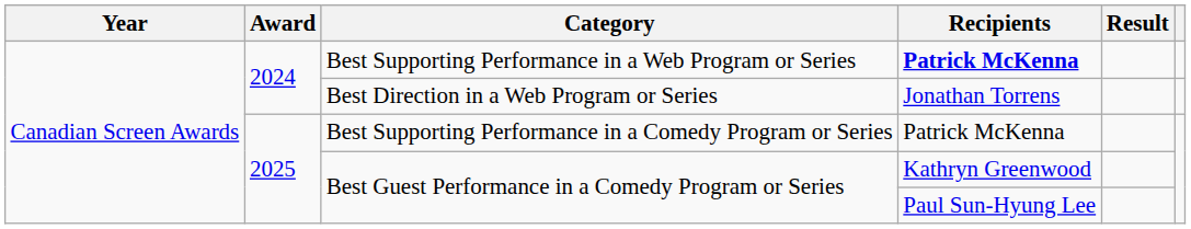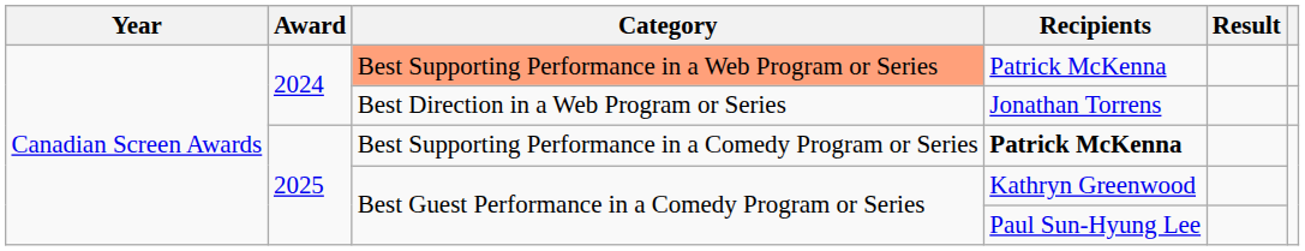Best Supporting Performance in a Web Program or Series | Category: no background -> lightsalmon background
Best Supporting Performance in a Web Program or Series | Recipients: bold -> normal
Best Supporting Performance in a Comedy Program or Series | Recipients: normal -> bold
